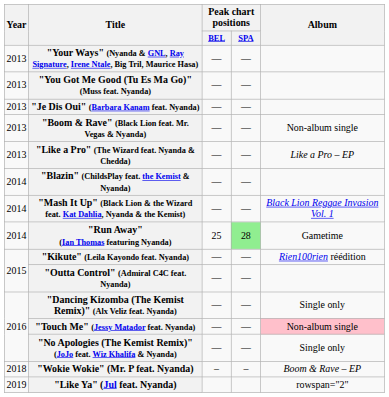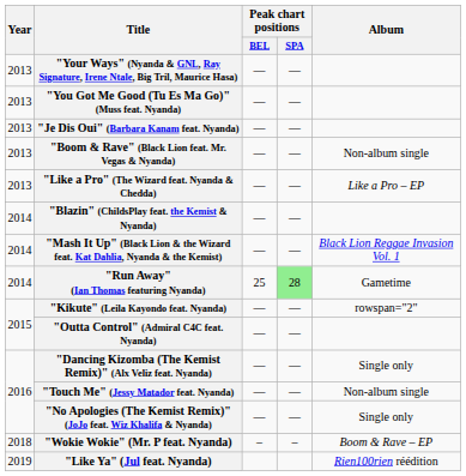"Kikute" (Leila Kayondo feat. Nyanda) | Album: Rien100rien réédition -> rowspan="2"
"Touch Me" (Jessy Matador feat. Nyanda) | Album: pink background -> no background
"Like Ya" (Jul feat. Nyanda) | Album: rowspan="2" -> Rien100rien réédition
